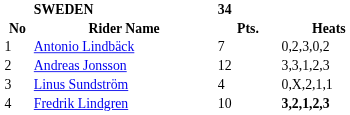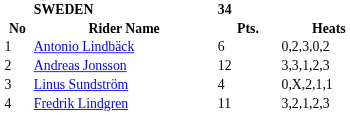Antonio Lindbäck | 34 / Pts.: 7 -> 6
Fredrik Lindgren | 34 / Pts.: 10 -> 11
Fredrik Lindgren | Heats: bold -> normal
